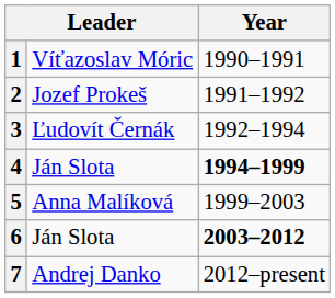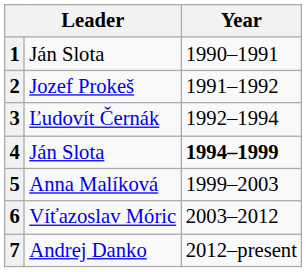1 | column 2: Víťazoslav Móric -> Ján Slota
6 | column 2: Ján Slota -> Víťazoslav Móric
6 | Year: bold -> normal
